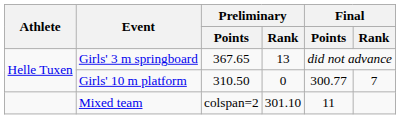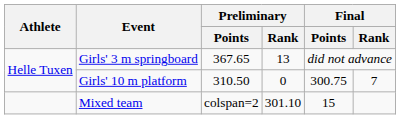Girls' 10 m platform | Final / Points: 300.77 -> 300.75
Mixed team | Final / Points: 11 -> 15
